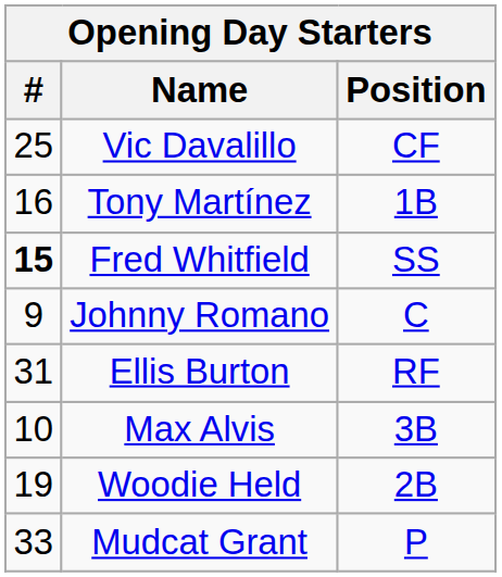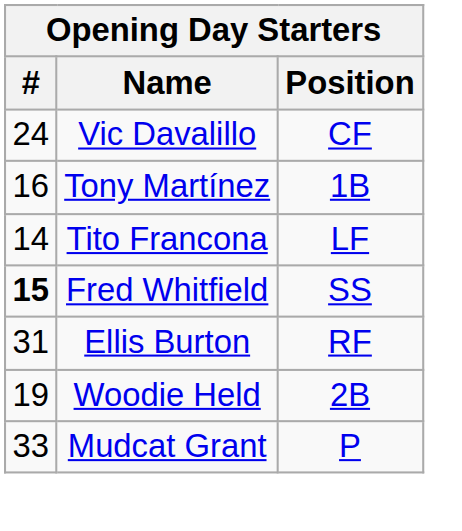Vic Davalillo | #: 25 -> 24
+ row: 14 | Tito Francona | LF
- row: 9 | Johnny Romano | C
- row: 10 | Max Alvis | 3B
